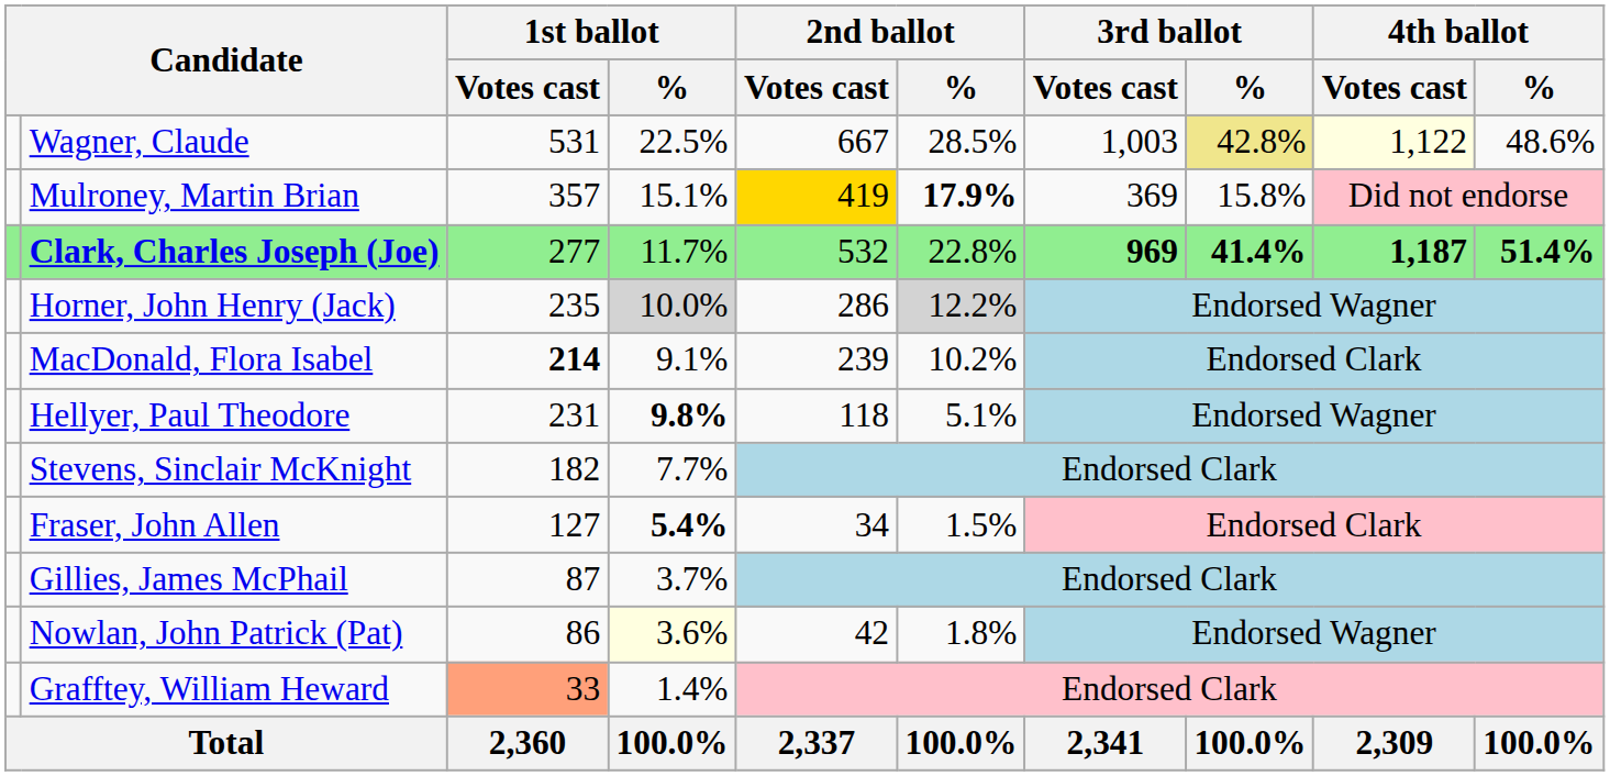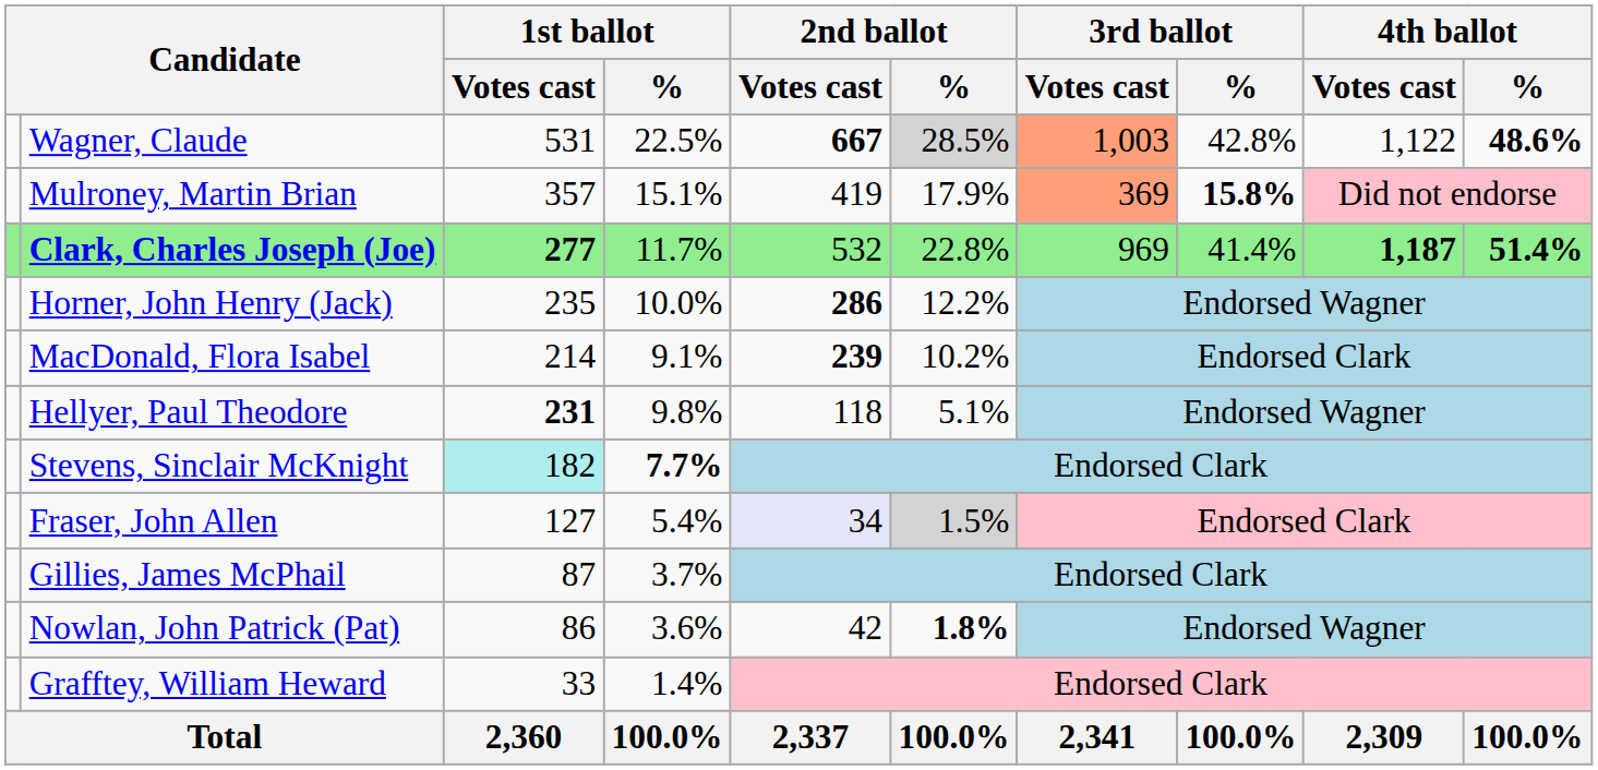Wagner, Claude | 2nd ballot / Votes cast: normal -> bold
Wagner, Claude | 2nd ballot / %: no background -> lightgrey background
Wagner, Claude | 3rd ballot / Votes cast: no background -> lightsalmon background
Wagner, Claude | 3rd ballot / %: khaki background -> no background
Wagner, Claude | 4th ballot / Votes cast: lightyellow background -> no background
Wagner, Claude | 4th ballot / %: normal -> bold
Mulroney, Martin Brian | 2nd ballot / Votes cast: gold background -> no background
Mulroney, Martin Brian | 2nd ballot / %: bold -> normal
Mulroney, Martin Brian | 3rd ballot / Votes cast: no background -> lightsalmon background
Mulroney, Martin Brian | 3rd ballot / %: normal -> bold
Clark, Charles Joseph (Joe) | 1st ballot / Votes cast: normal -> bold
Clark, Charles Joseph (Joe) | 3rd ballot / Votes cast: bold -> normal
Clark, Charles Joseph (Joe) | 3rd ballot / %: bold -> normal
Horner, John Henry (Jack) | 1st ballot / %: lightgrey background -> no background
Horner, John Henry (Jack) | 2nd ballot / Votes cast: normal -> bold
Horner, John Henry (Jack) | 2nd ballot / %: lightgrey background -> no background
MacDonald, Flora Isabel | 1st ballot / Votes cast: bold -> normal
MacDonald, Flora Isabel | 2nd ballot / Votes cast: normal -> bold
Hellyer, Paul Theodore | 1st ballot / Votes cast: normal -> bold
Hellyer, Paul Theodore | 1st ballot / %: bold -> normal
Stevens, Sinclair McKnight | 1st ballot / Votes cast: no background -> paleturquoise background
Stevens, Sinclair McKnight | 1st ballot / %: normal -> bold
Fraser, John Allen | 1st ballot / %: bold -> normal
Fraser, John Allen | 2nd ballot / Votes cast: no background -> lavender background
Fraser, John Allen | 2nd ballot / %: no background -> lightgrey background
Nowlan, John Patrick (Pat) | 1st ballot / %: lightyellow background -> no background
Nowlan, John Patrick (Pat) | 2nd ballot / %: normal -> bold
Grafftey, William Heward | 1st ballot / Votes cast: lightsalmon background -> no background
